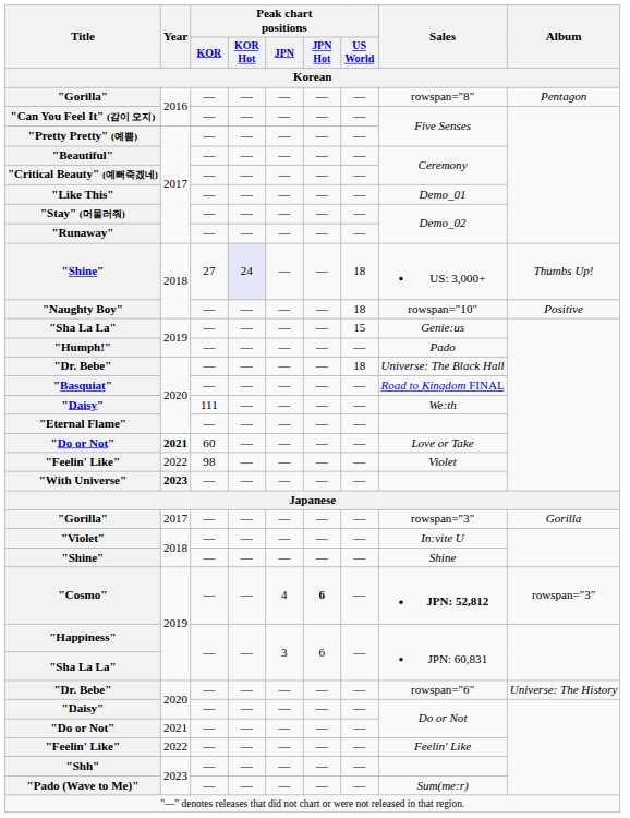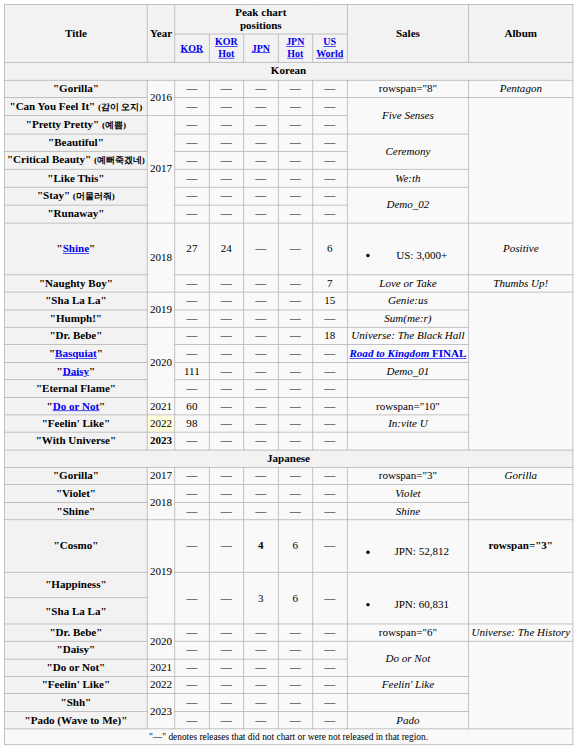"Like This" | Sales: Demo_01 -> We:th
"Shine" / 27 | Peak chart positions / KOR Hot: lavender background -> no background
"Shine" / 27 | Peak chart positions / US World: 18 -> 6
"Shine" / 27 | Album: Thumbs Up! -> Positive
"Naughty Boy" | Peak chart positions / US World: 18 -> 7
"Naughty Boy" | Sales: rowspan="10" -> Love or Take
"Naughty Boy" | Album: Positive -> Thumbs Up!
"Humph!" | Sales: Pado -> Sum(me:r)
"Basquiat" | Sales: normal -> bold
"Daisy" / 111 | Sales: We:th -> Demo_01
"Do or Not" / 60 | Year: bold -> normal
"Do or Not" / 60 | Sales: Love or Take -> rowspan="10"
"Feelin' Like" / 98 | Year: no background -> lightyellow background
"Feelin' Like" / 98 | Sales: Violet -> In:vite U
"Violet" | Sales: In:vite U -> Violet
"Cosmo" | Peak chart positions / JPN: normal -> bold
"Cosmo" | Peak chart positions / JPN Hot: bold -> normal
"Cosmo" | Sales: bold -> normal
"Cosmo" | Album: normal -> bold
"Pado (Wave to Me)" | Sales: Sum(me:r) -> Pado
